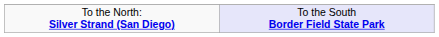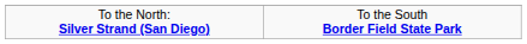To the North: Silver Strand (San Diego) | column 2: lavender background -> no background
